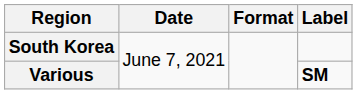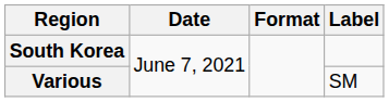Various | Label: bold -> normal
